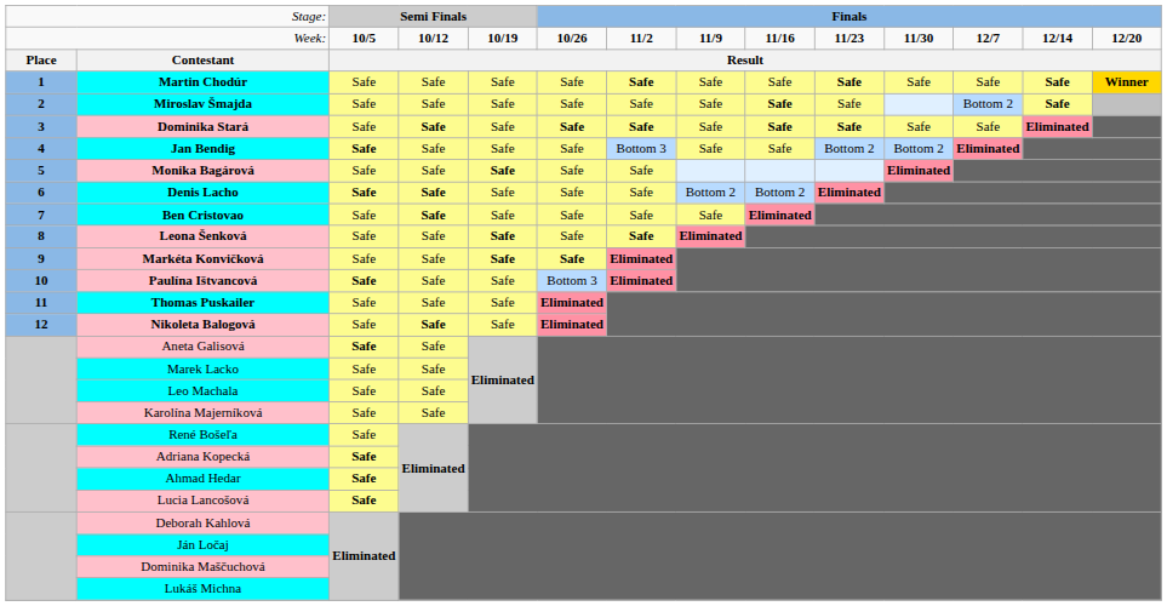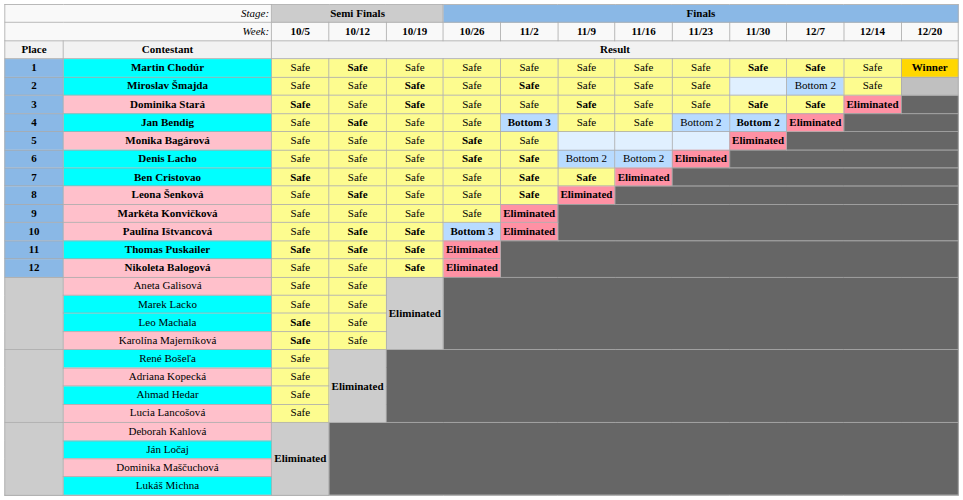Martin Chodúr | column 4: normal -> bold
Martin Chodúr | column 7: bold -> normal
Martin Chodúr | column 10: bold -> normal
Martin Chodúr | column 11: normal -> bold
Martin Chodúr | column 12: normal -> bold
Martin Chodúr | column 13: bold -> normal
Miroslav Šmajda | column 5: normal -> bold
Miroslav Šmajda | column 7: normal -> bold
Miroslav Šmajda | column 9: bold -> normal
Miroslav Šmajda | column 13: bold -> normal
Dominika Stará | column 3: normal -> bold
Dominika Stará | column 4: bold -> normal
Dominika Stará | column 5: normal -> bold
Dominika Stará | column 6: bold -> normal
Dominika Stará | column 7: bold -> normal
Dominika Stará | column 8: normal -> bold
Dominika Stará | column 9: bold -> normal
Dominika Stará | column 10: bold -> normal
Dominika Stará | column 11: normal -> bold
Dominika Stará | column 12: normal -> bold
Jan Bendig | column 3: bold -> normal
Jan Bendig | column 4: normal -> bold
Jan Bendig | column 7: normal -> bold
Jan Bendig | column 11: normal -> bold
Monika Bagárová | column 5: bold -> normal
Monika Bagárová | column 6: normal -> bold
Denis Lacho | column 3: bold -> normal
Denis Lacho | column 4: bold -> normal
Denis Lacho | column 6: normal -> bold
Denis Lacho | column 7: normal -> bold
Ben Cristovao | column 3: normal -> bold
Ben Cristovao | column 4: bold -> normal
Ben Cristovao | column 7: normal -> bold
Ben Cristovao | column 8: normal -> bold
Leona Šenková | column 4: normal -> bold
Leona Šenková | column 5: bold -> normal
Markéta Konvičková | column 5: bold -> normal
Markéta Konvičková | column 6: bold -> normal
Paulína Ištvancová | column 3: bold -> normal
Paulína Ištvancová | column 4: normal -> bold
Paulína Ištvancová | column 5: normal -> bold
Paulína Ištvancová | column 6: normal -> bold
Thomas Puskailer | column 3: normal -> bold
Thomas Puskailer | column 4: normal -> bold
Thomas Puskailer | column 5: normal -> bold
Nikoleta Balogová | column 4: bold -> normal
Nikoleta Balogová | column 5: normal -> bold
Aneta Galisová | column 3: bold -> normal
Leo Machala | column 3: normal -> bold
Karolína Majerníková | column 3: normal -> bold
Adriana Kopecká | column 3: bold -> normal
Ahmad Hedar | column 3: bold -> normal
Lucia Lancošová | column 3: bold -> normal
